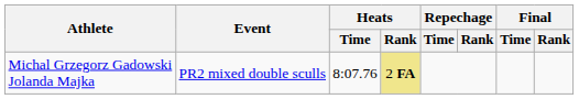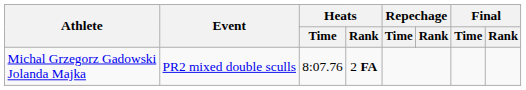Michal Grzegorz Gadowski Jolanda Majka | Heats / Rank: khaki background -> no background
